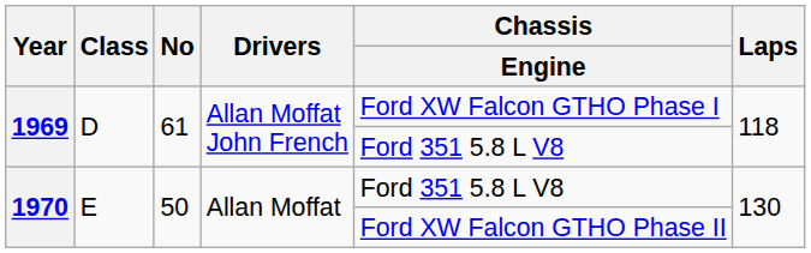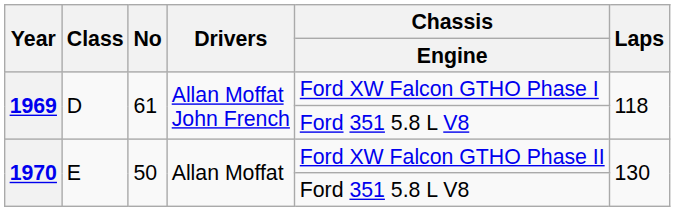row 5 | Chassis / Engine: Ford 351 5.8 L V8 -> Ford XW Falcon GTHO Phase II
row 6 | Chassis / Engine: Ford XW Falcon GTHO Phase II -> Ford 351 5.8 L V8
